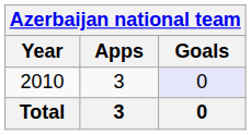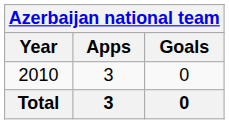2010 | Goals: lavender background -> no background
